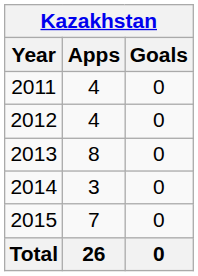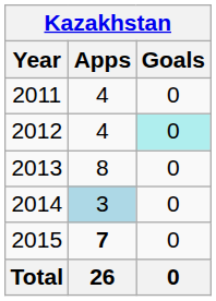2012 | Goals: no background -> paleturquoise background
2014 | Apps: no background -> lightblue background
2015 | Apps: normal -> bold
